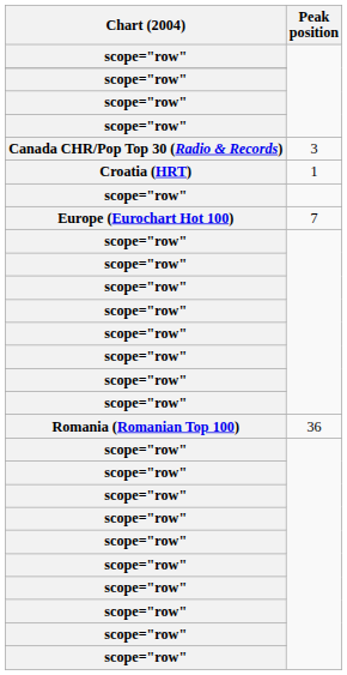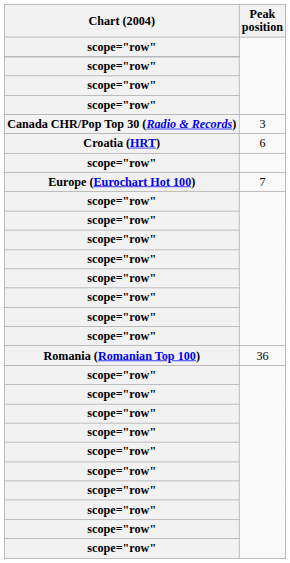Croatia (HRT) | Peak position: 1 -> 6
